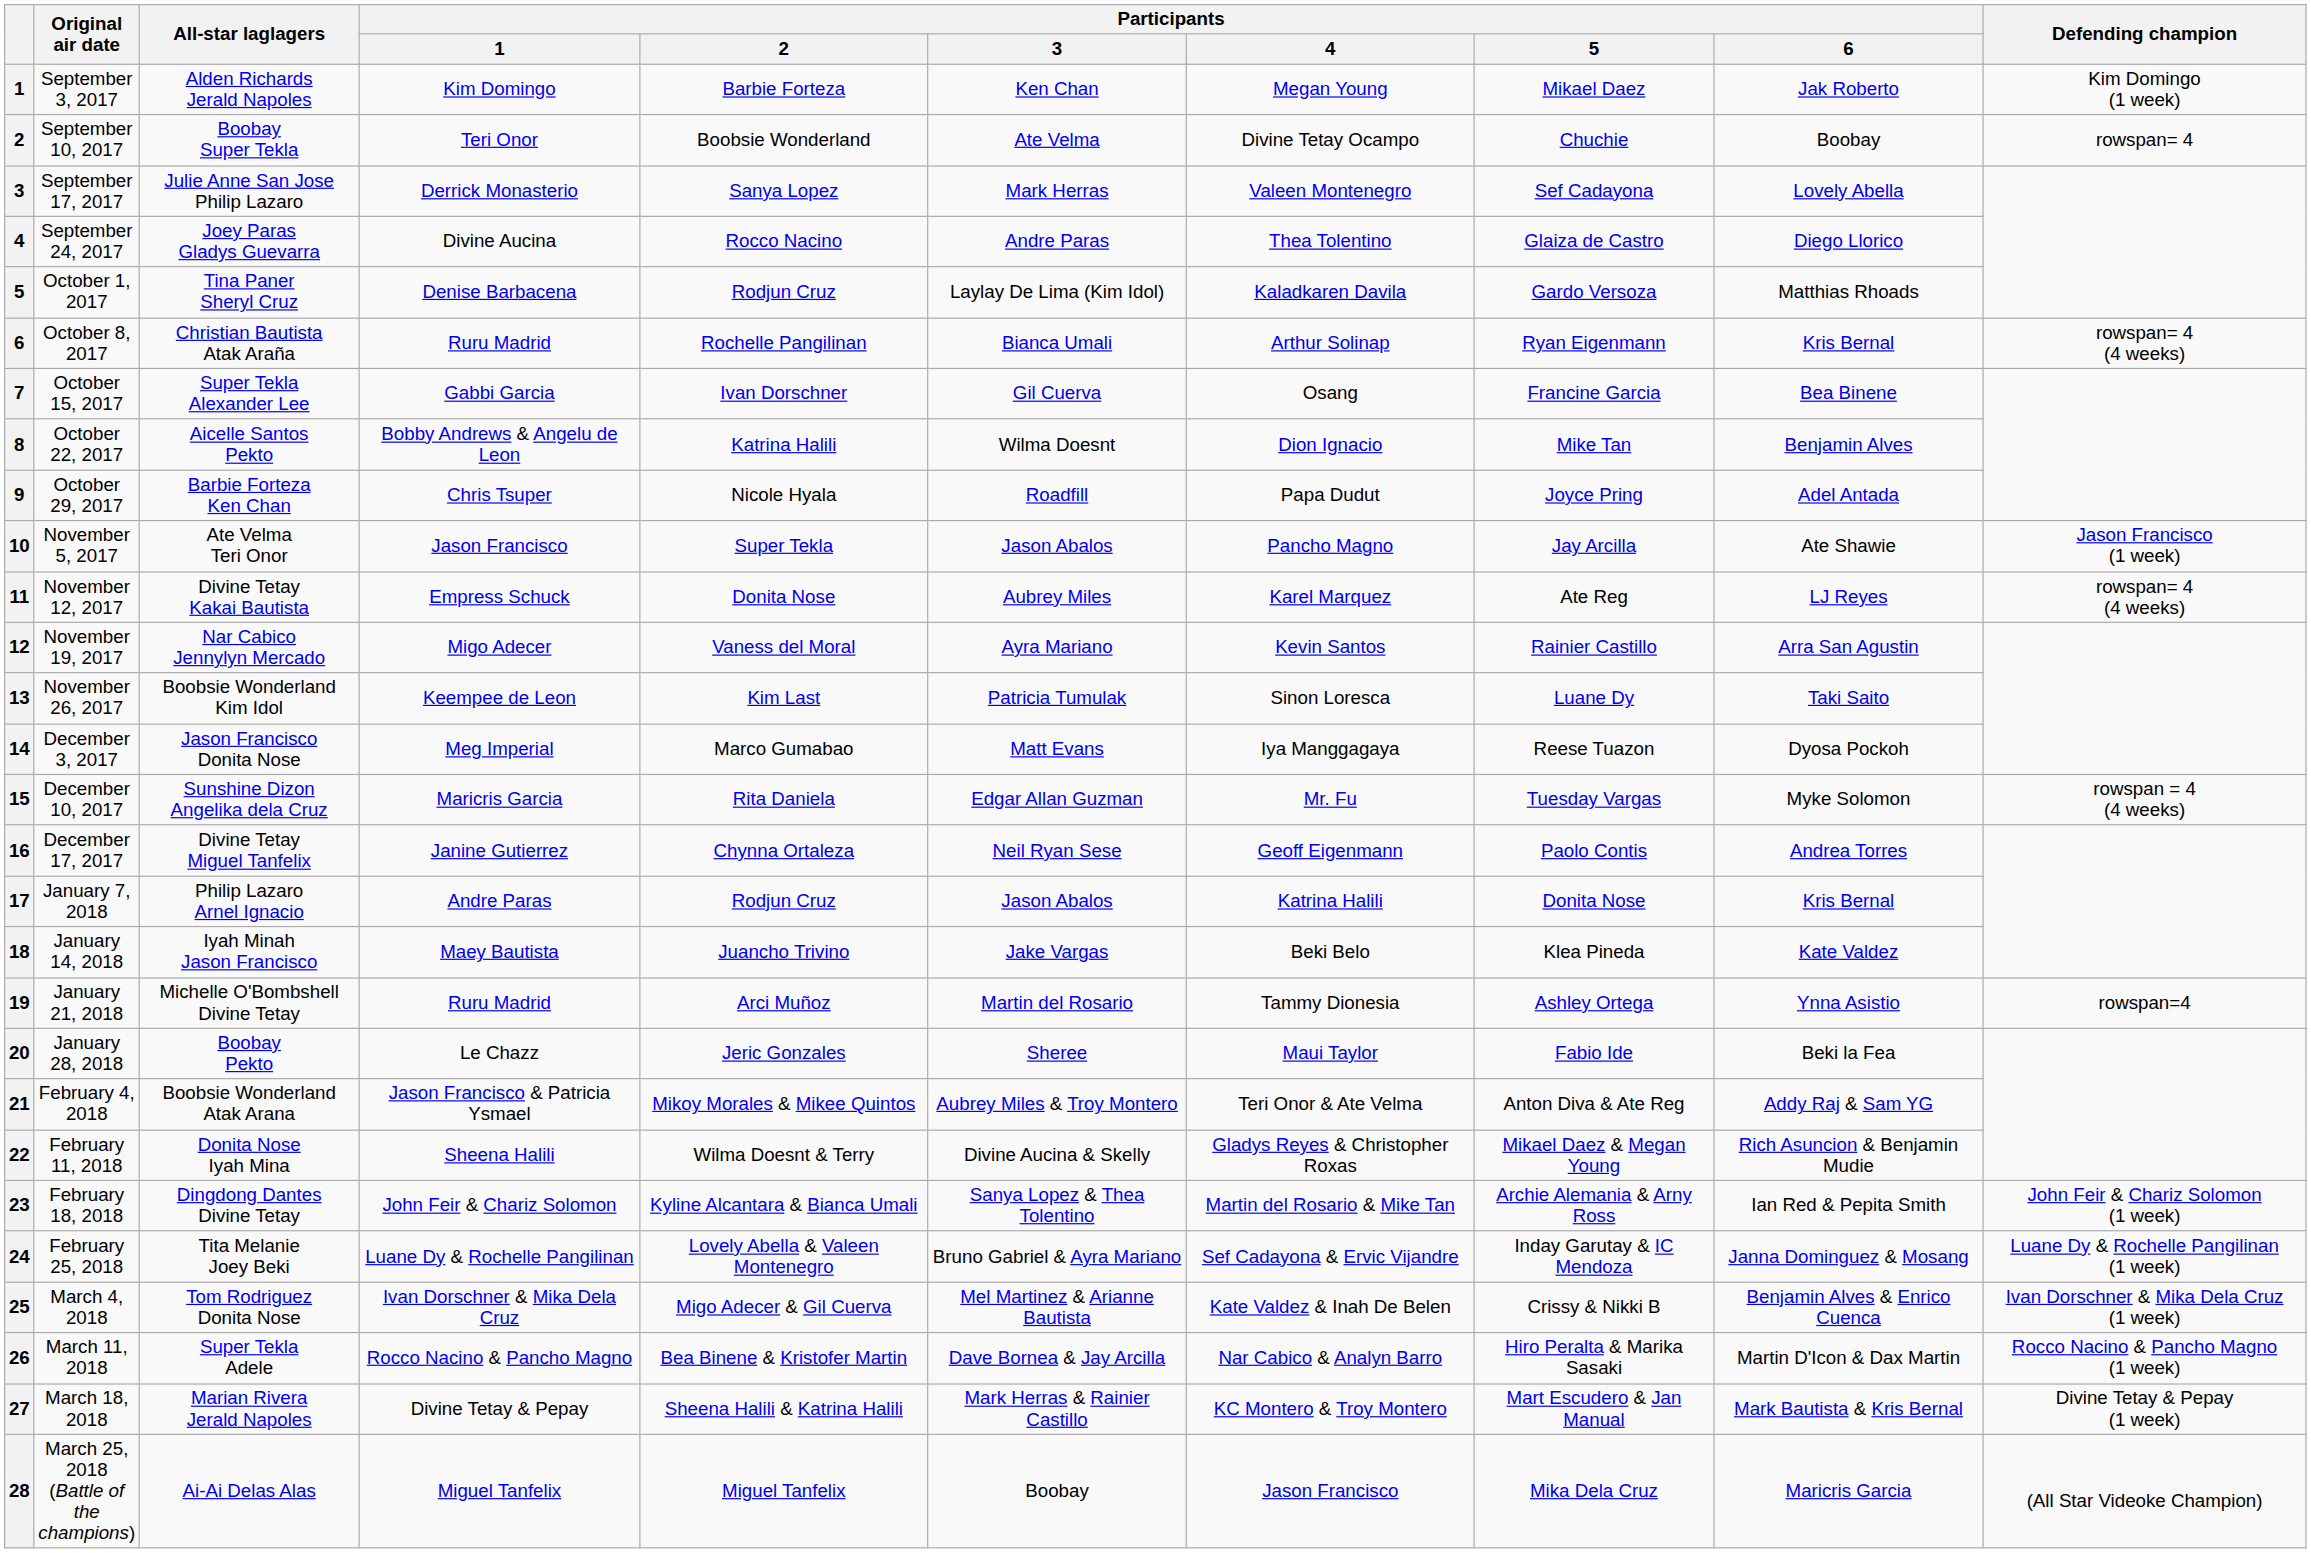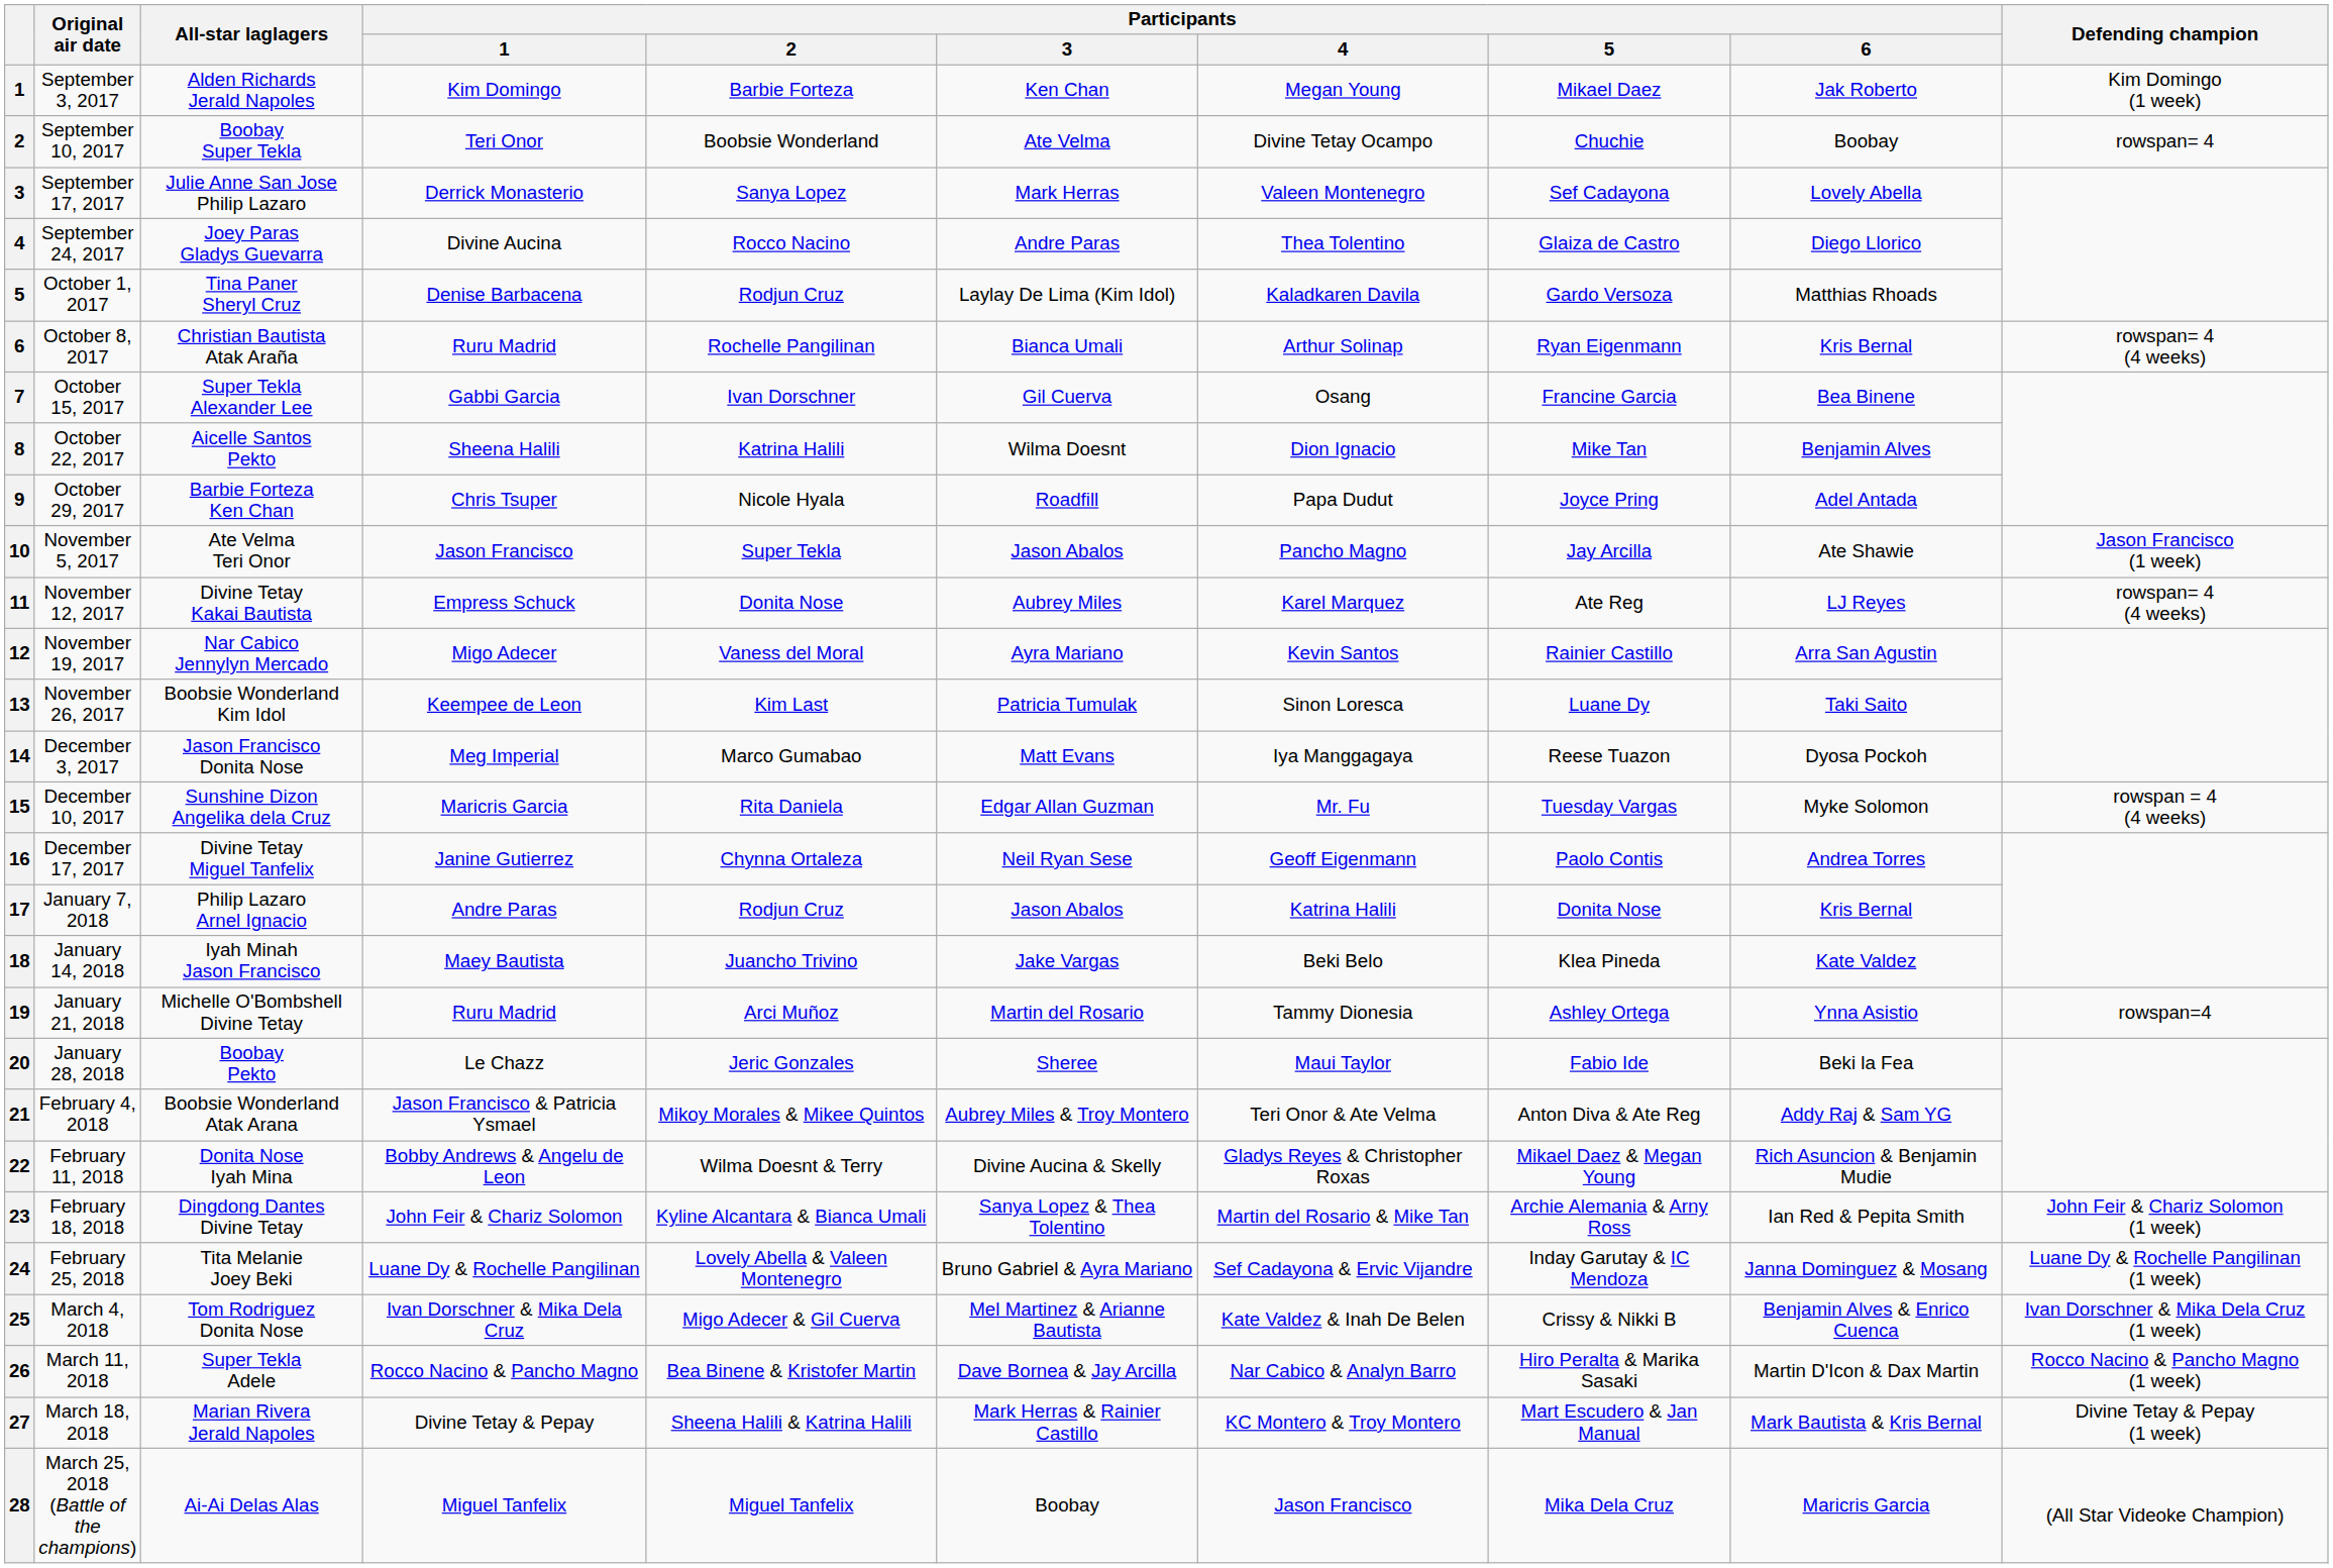October 22, 2017 | Participants / 1: Bobby Andrews & Angelu de Leon -> Sheena Halili
February 11, 2018 | Participants / 1: Sheena Halili -> Bobby Andrews & Angelu de Leon
